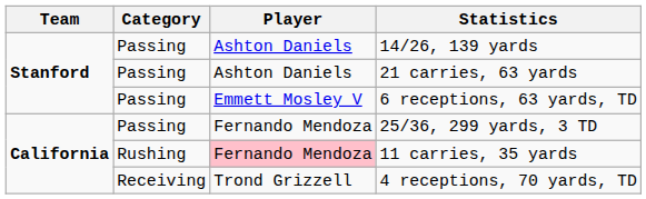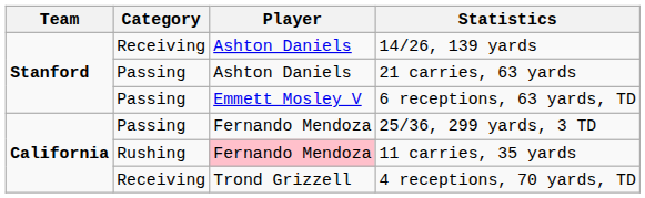14/26, 139 yards | Category: Passing -> Receiving
